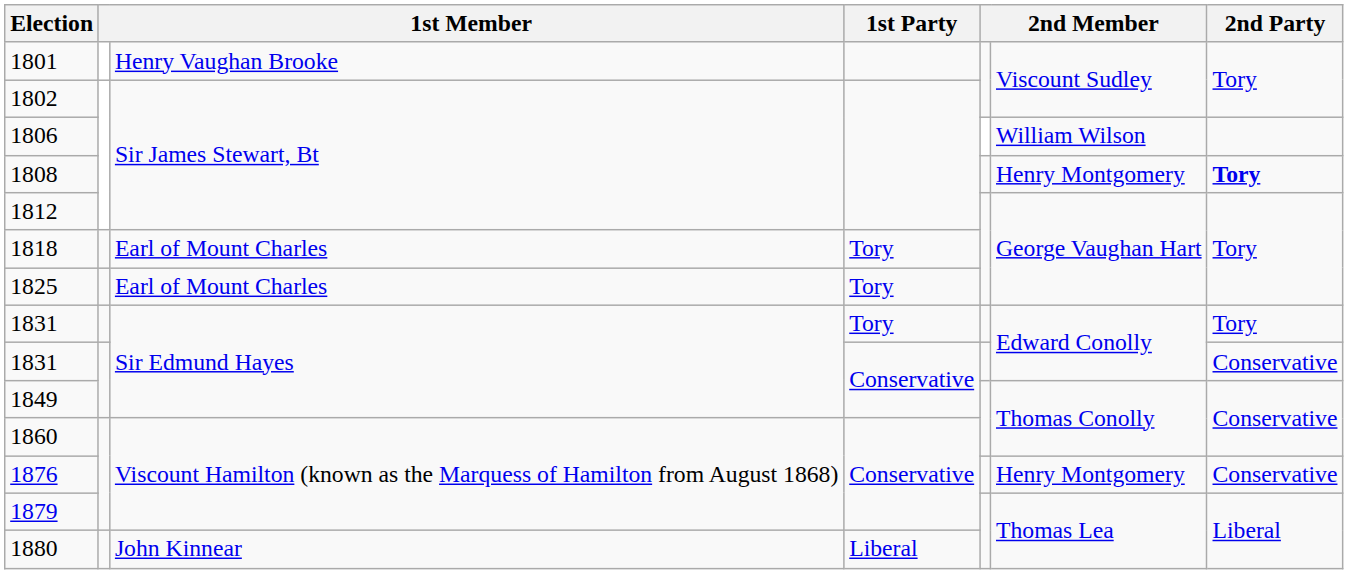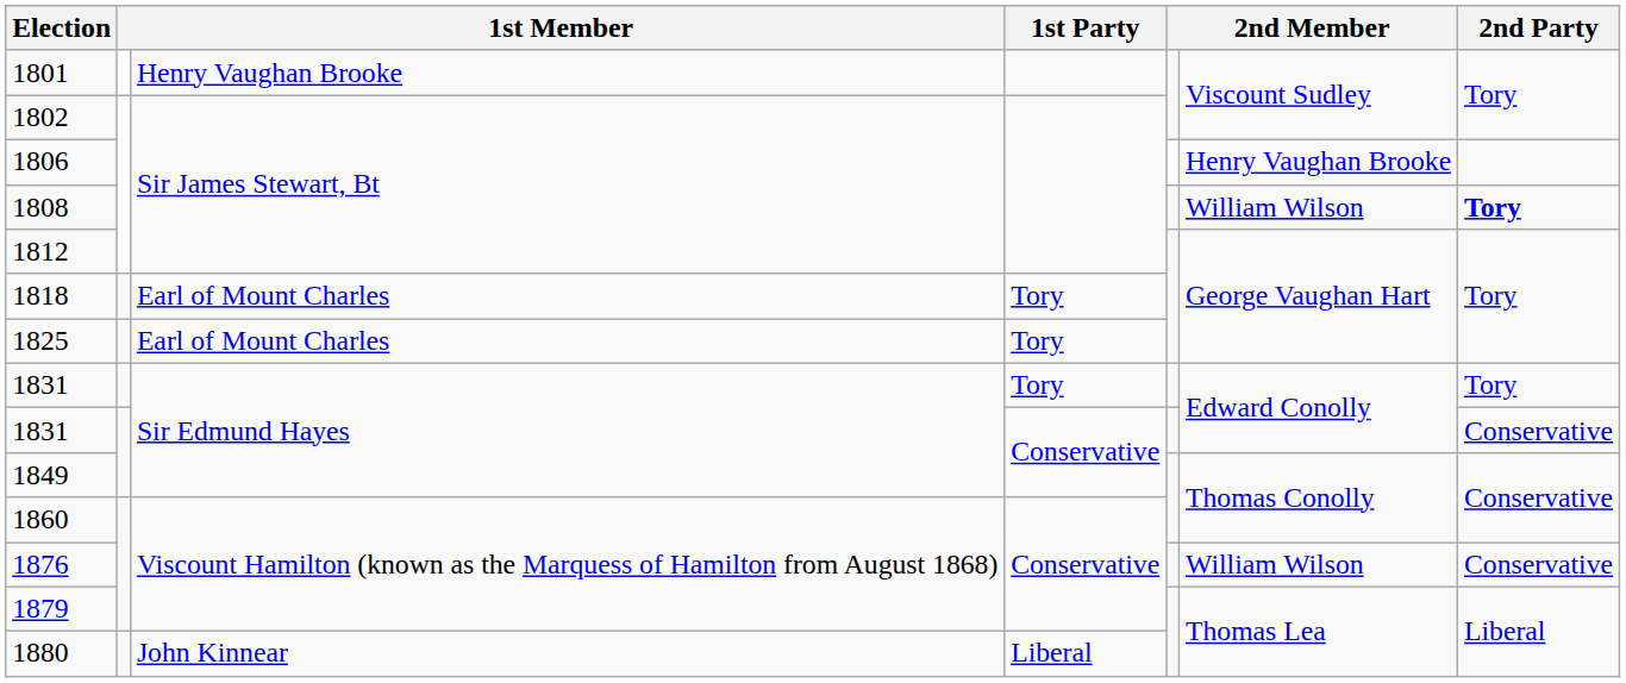1806 | column 6: William Wilson -> Henry Vaughan Brooke
1808 | column 6: Henry Montgomery -> William Wilson
1876 | column 6: Henry Montgomery -> William Wilson
